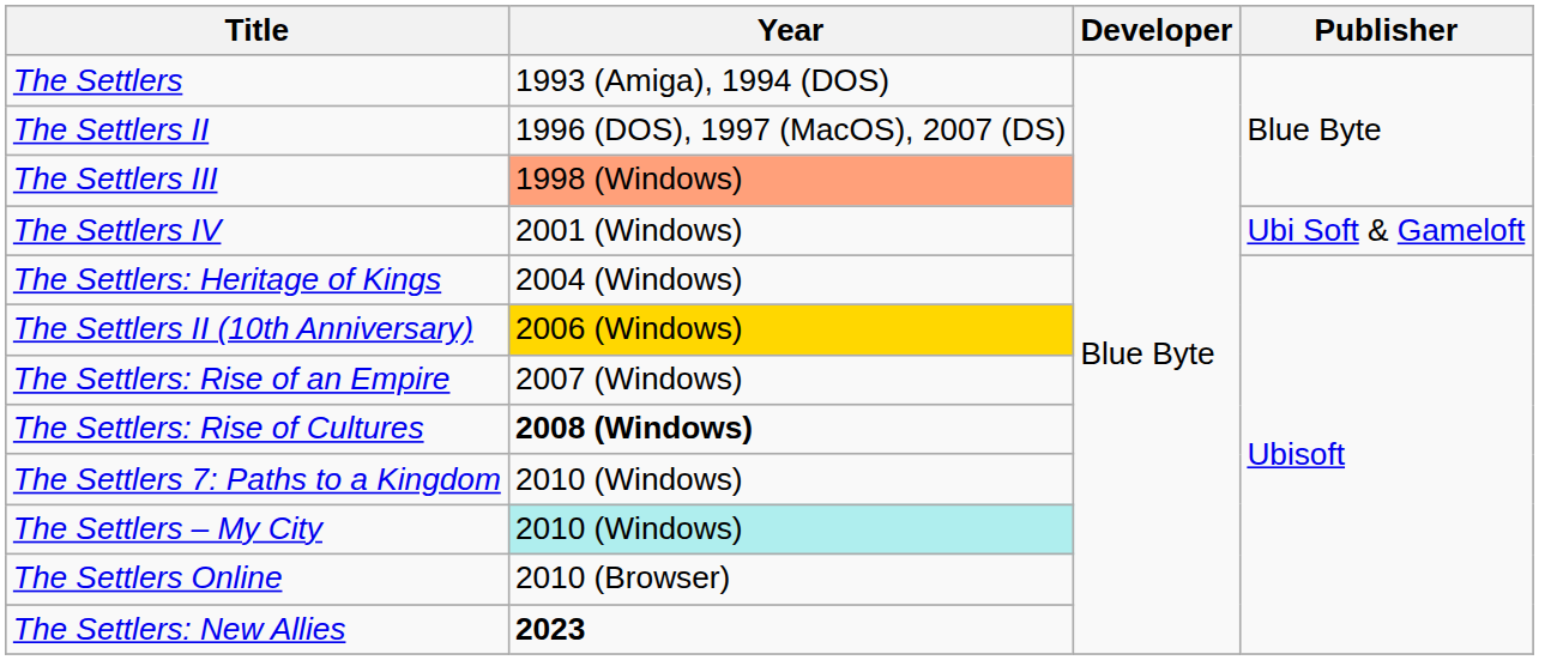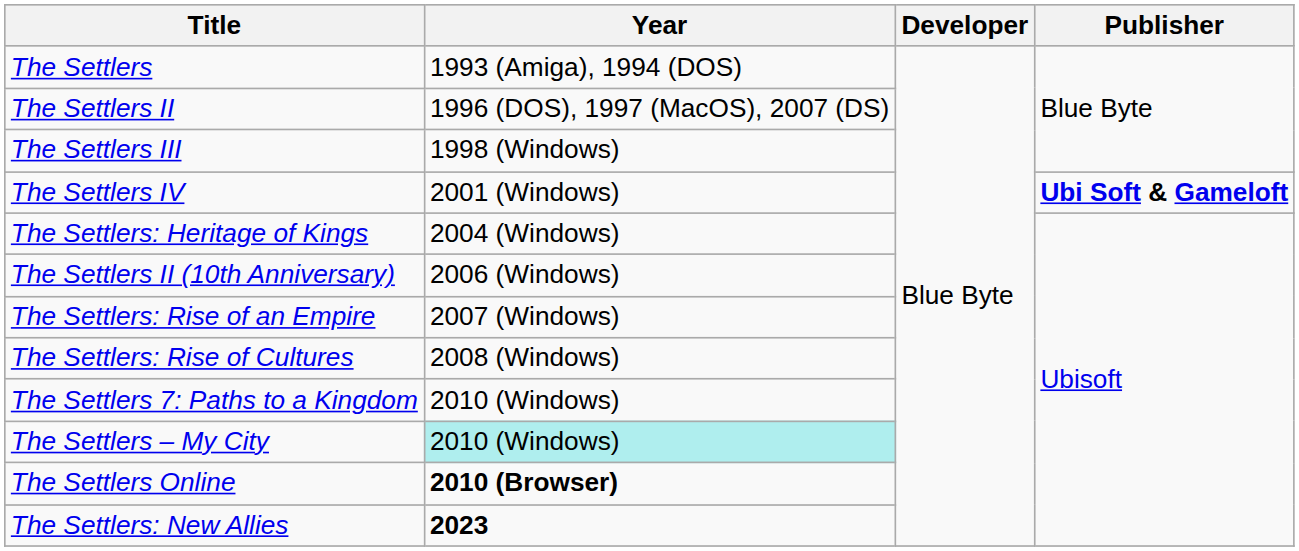The Settlers III | Year: lightsalmon background -> no background
The Settlers IV | Publisher: normal -> bold
The Settlers II (10th Anniversary) | Year: gold background -> no background
The Settlers: Rise of Cultures | Year: bold -> normal
The Settlers Online | Year: normal -> bold
